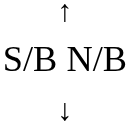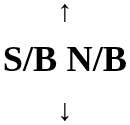row 2 | column 1: normal -> bold
